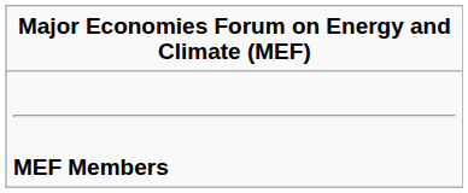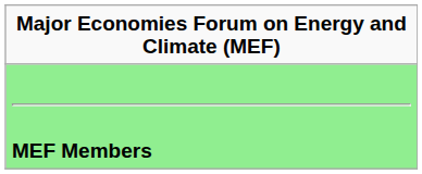row 2 | column 1: no background -> lightgreen background
